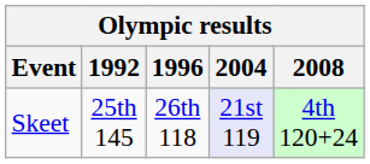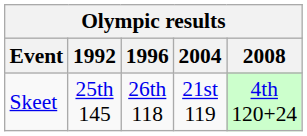Skeet | 2004: lavender background -> no background
